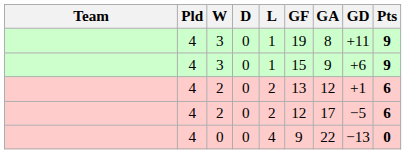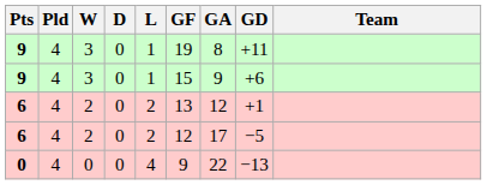columns swapped: Team <-> Pts
